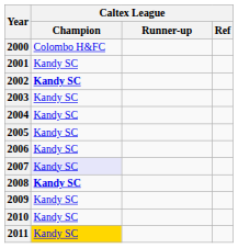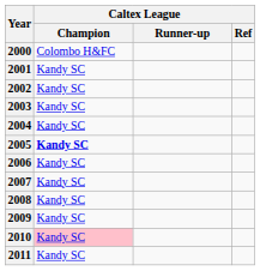2002 | Caltex League / Champion: bold -> normal
2005 | Caltex League / Champion: normal -> bold
2007 | Caltex League / Champion: lavender background -> no background
2008 | Caltex League / Champion: bold -> normal
2010 | Caltex League / Champion: no background -> pink background
2011 | Caltex League / Champion: gold background -> no background
